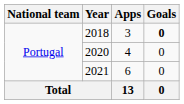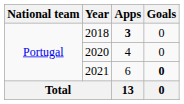2018 | Apps: normal -> bold
2018 | Goals: bold -> normal
2021 | Goals: normal -> bold
